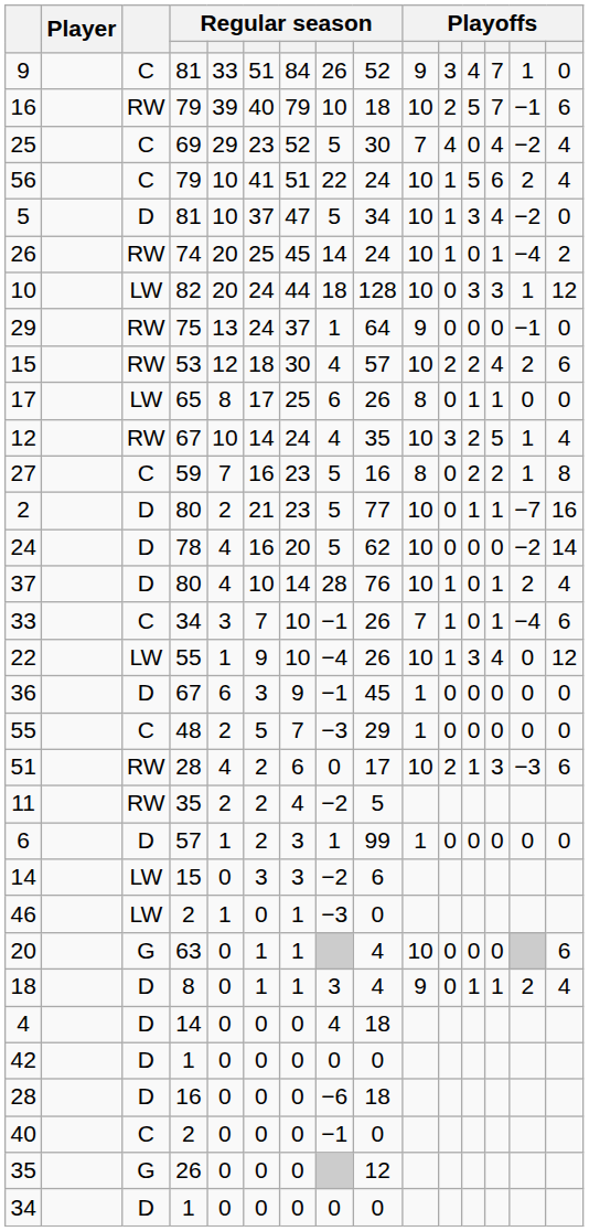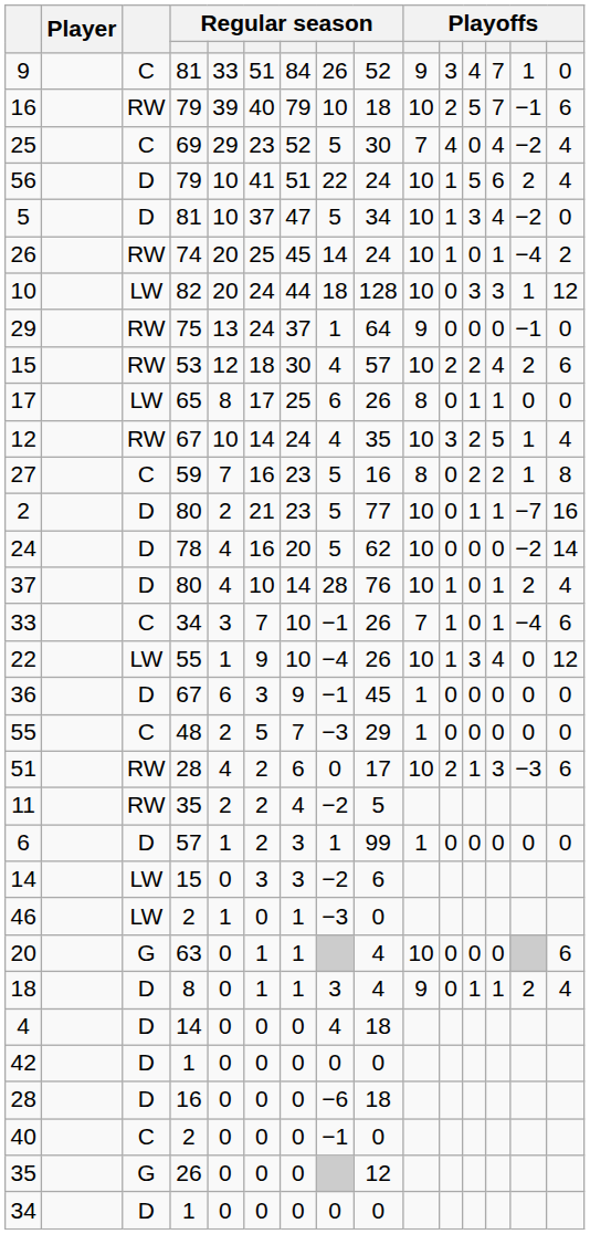56 | column 3: C -> D
